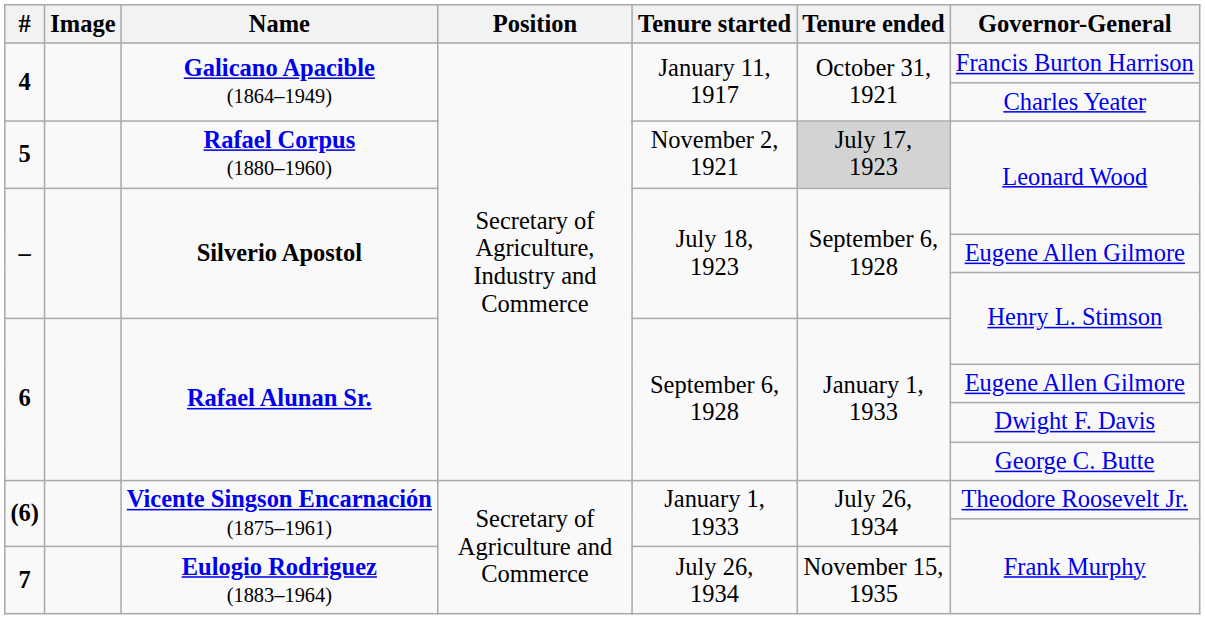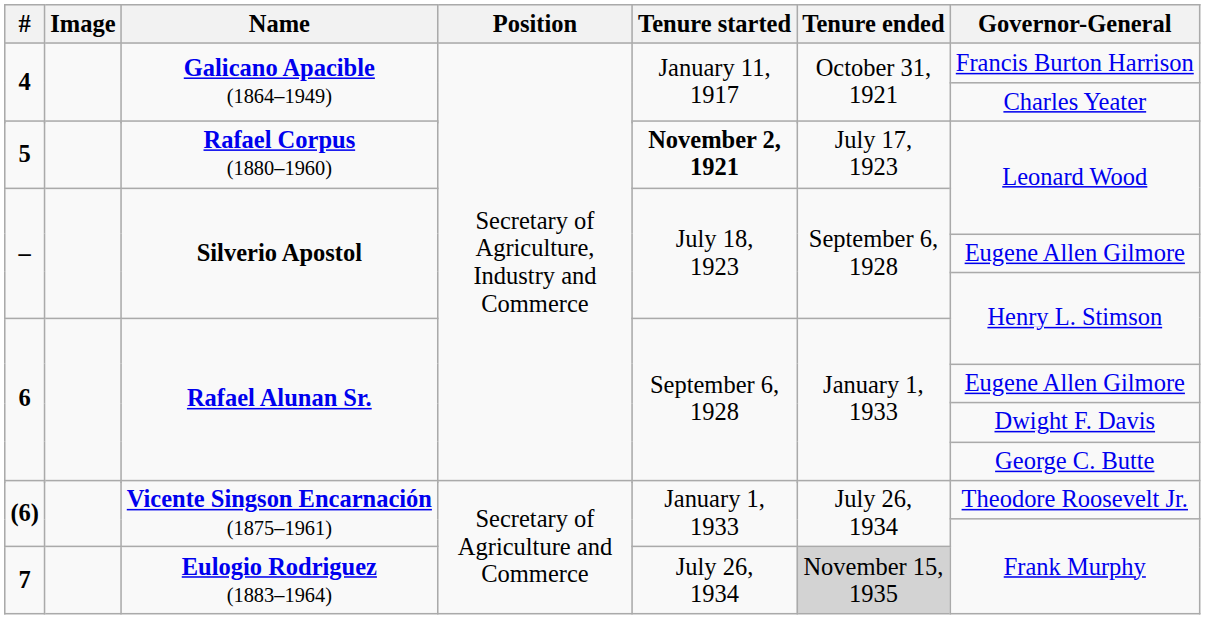5 | Tenure started: normal -> bold
5 | Tenure ended: lightgrey background -> no background
7 | Tenure ended: no background -> lightgrey background
